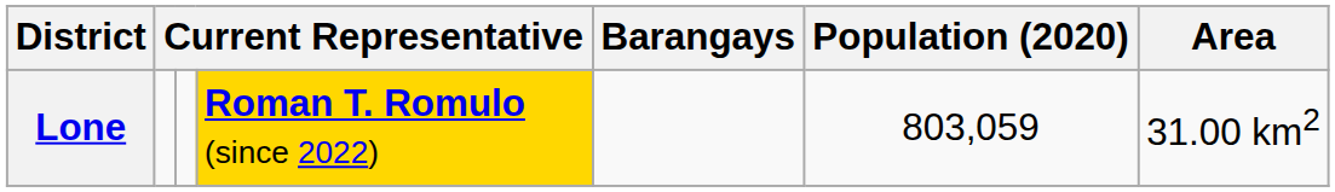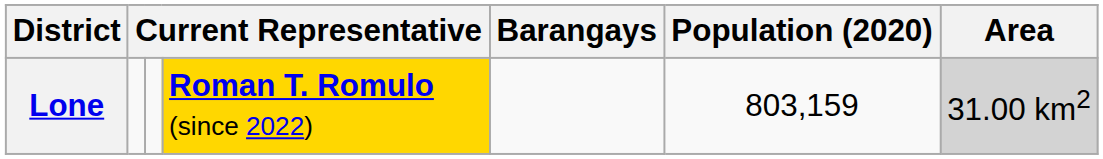Lone | Population (2020): 803,059 -> 803,159
Lone | Area: no background -> lightgrey background
